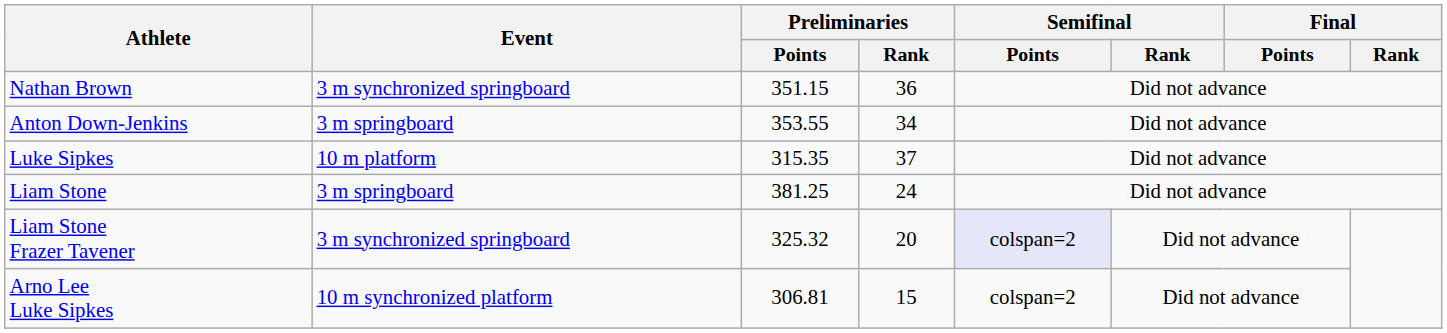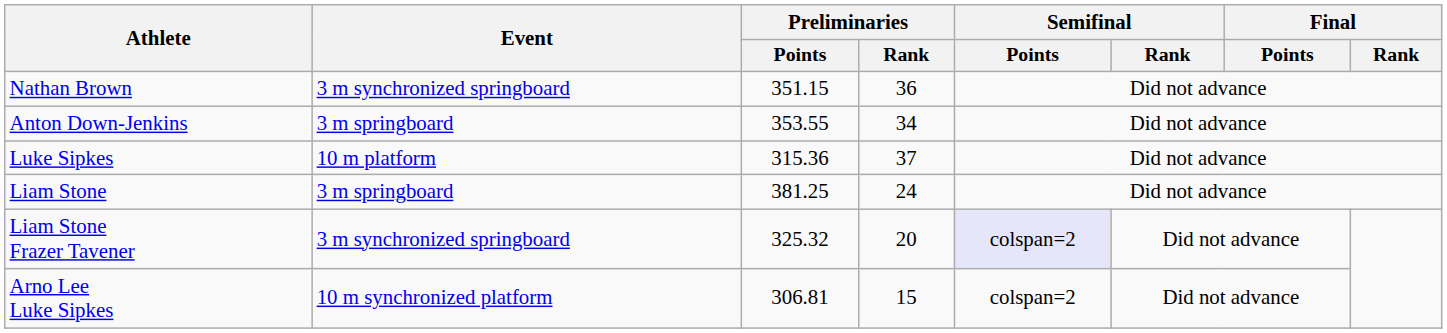Luke Sipkes | Preliminaries / Points: 315.35 -> 315.36
